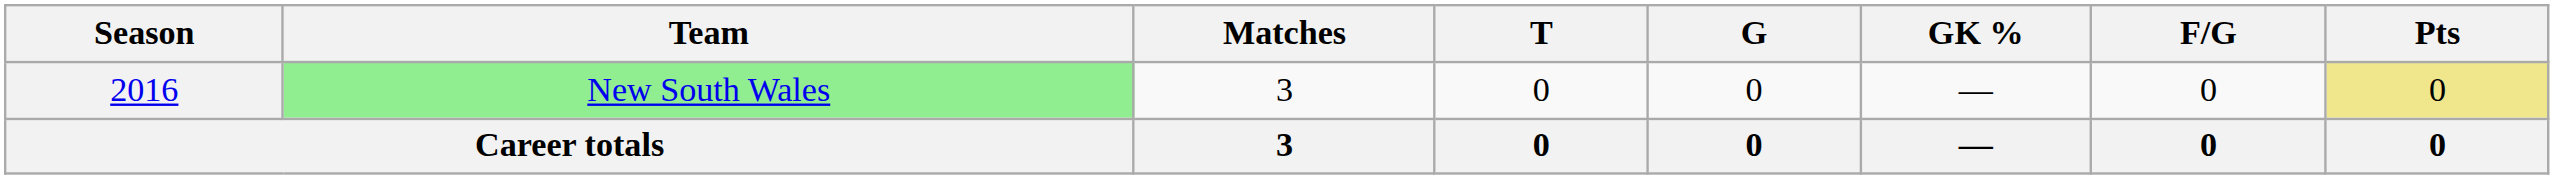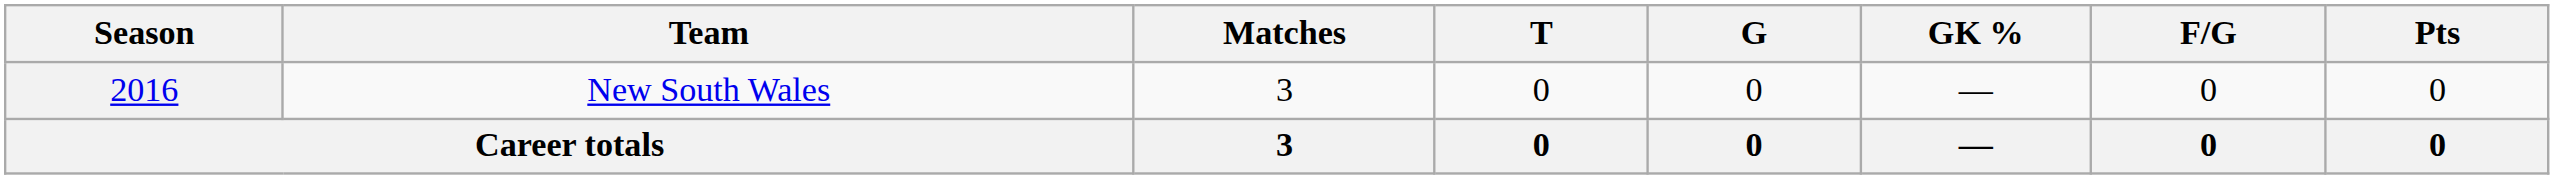2016 | Team: lightgreen background -> no background
2016 | Pts: khaki background -> no background
